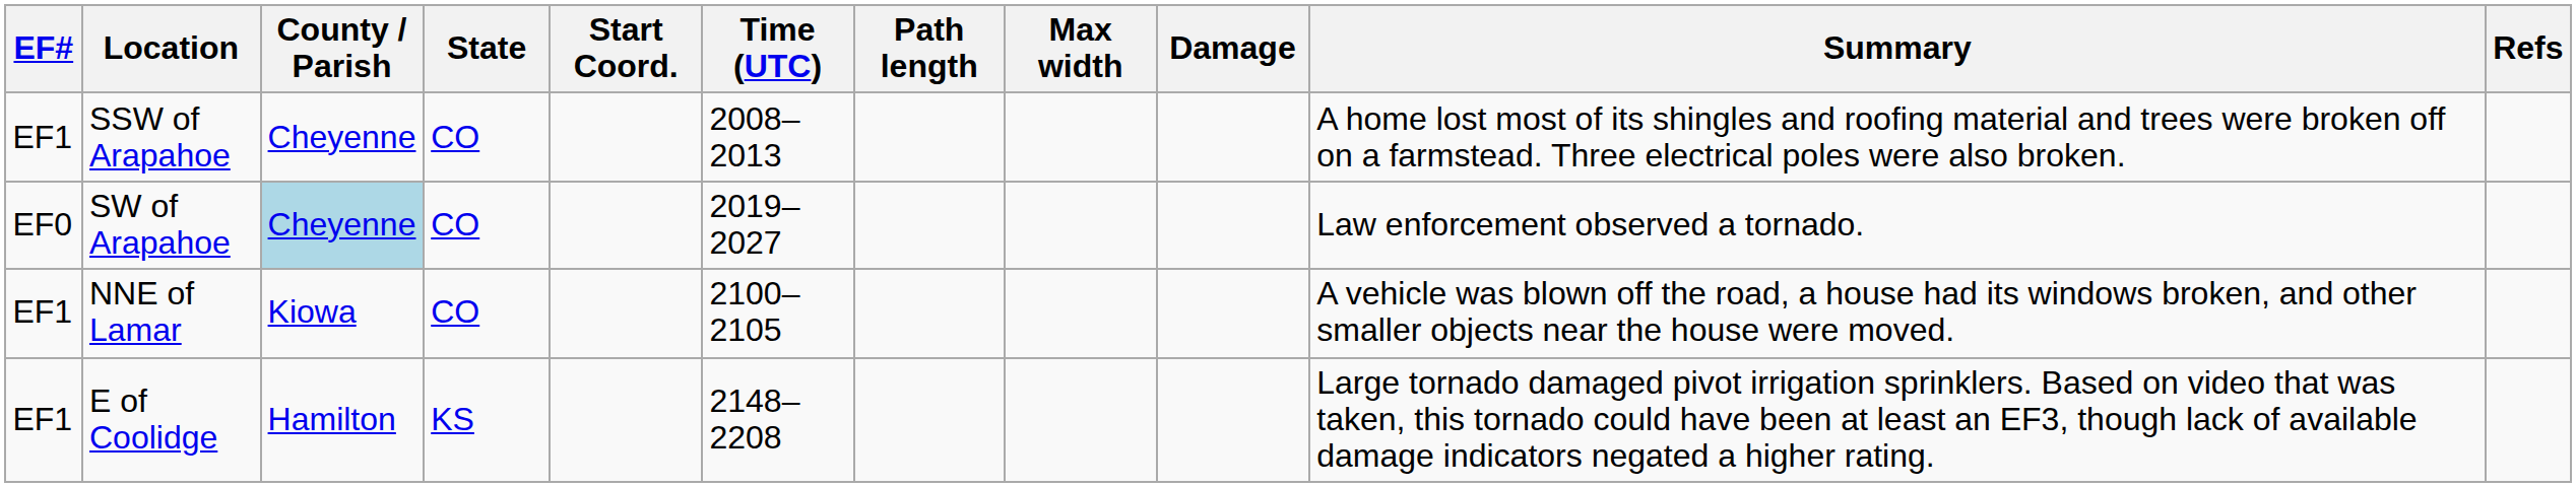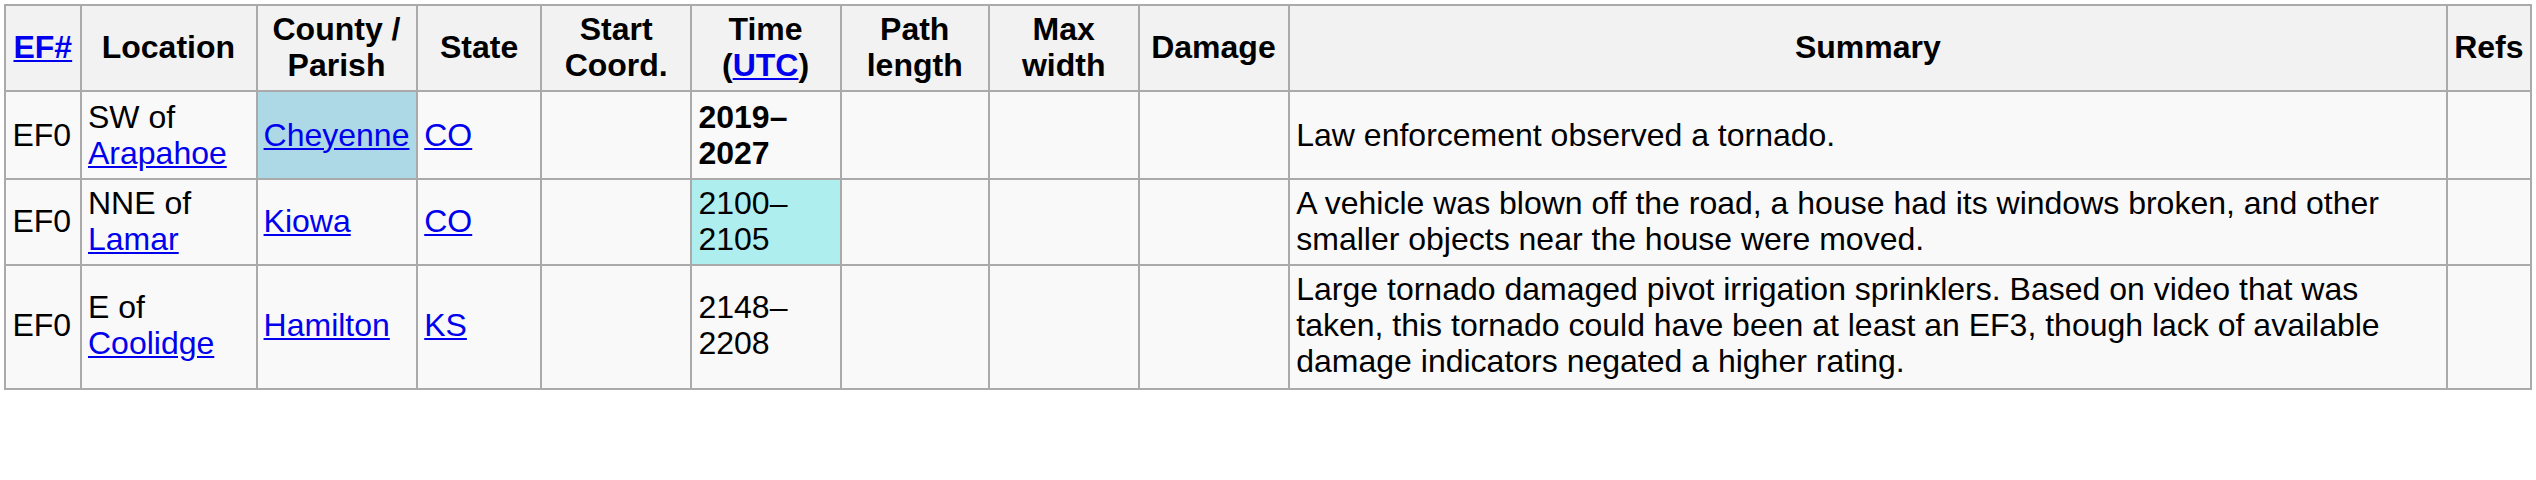- row: EF1 | SSW of Arapahoe | Cheyenne | CO | 2008–2013 | A home lost most of its shingles and roofing material and trees were broken off on a farmstead. Three electrical poles were also broken.
SW of Arapahoe | Time (UTC): normal -> bold
NNE of Lamar | EF#: EF1 -> EF0
NNE of Lamar | Time (UTC): no background -> paleturquoise background
E of Coolidge | EF#: EF1 -> EF0
